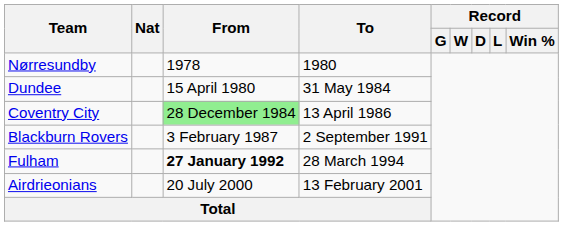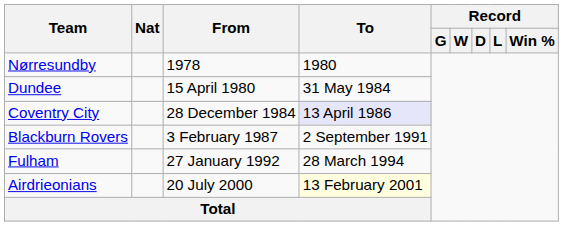Coventry City | From: lightgreen background -> no background
Coventry City | To: no background -> lavender background
Fulham | From: bold -> normal
Airdrieonians | To: no background -> lightyellow background
